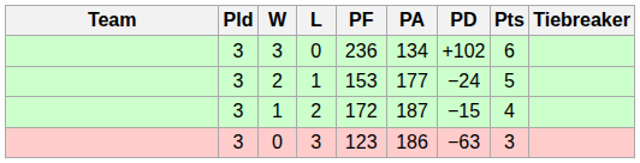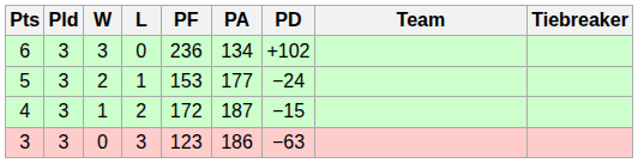columns swapped: Team <-> Pts
